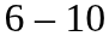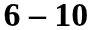row 1 | column 1: normal -> bold
